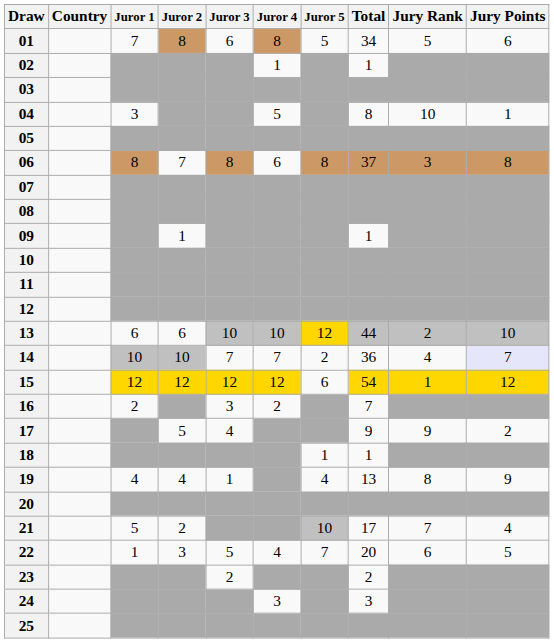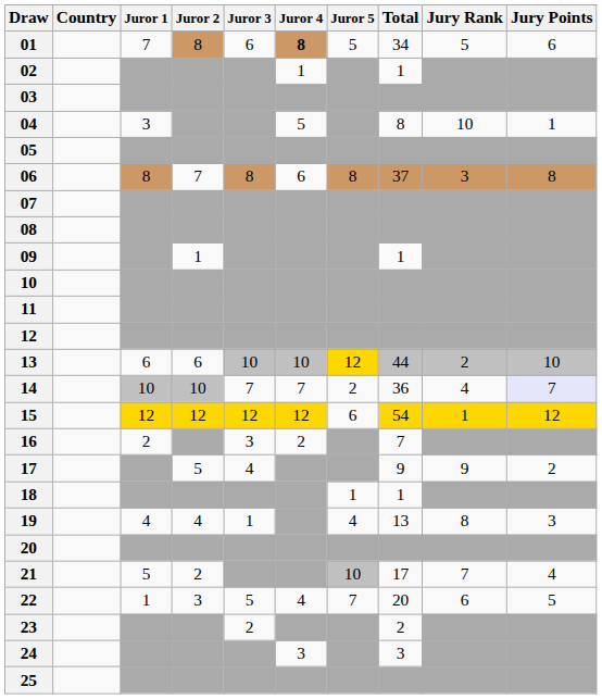01 | Juror 4: normal -> bold
19 | Jury Points: 9 -> 3
